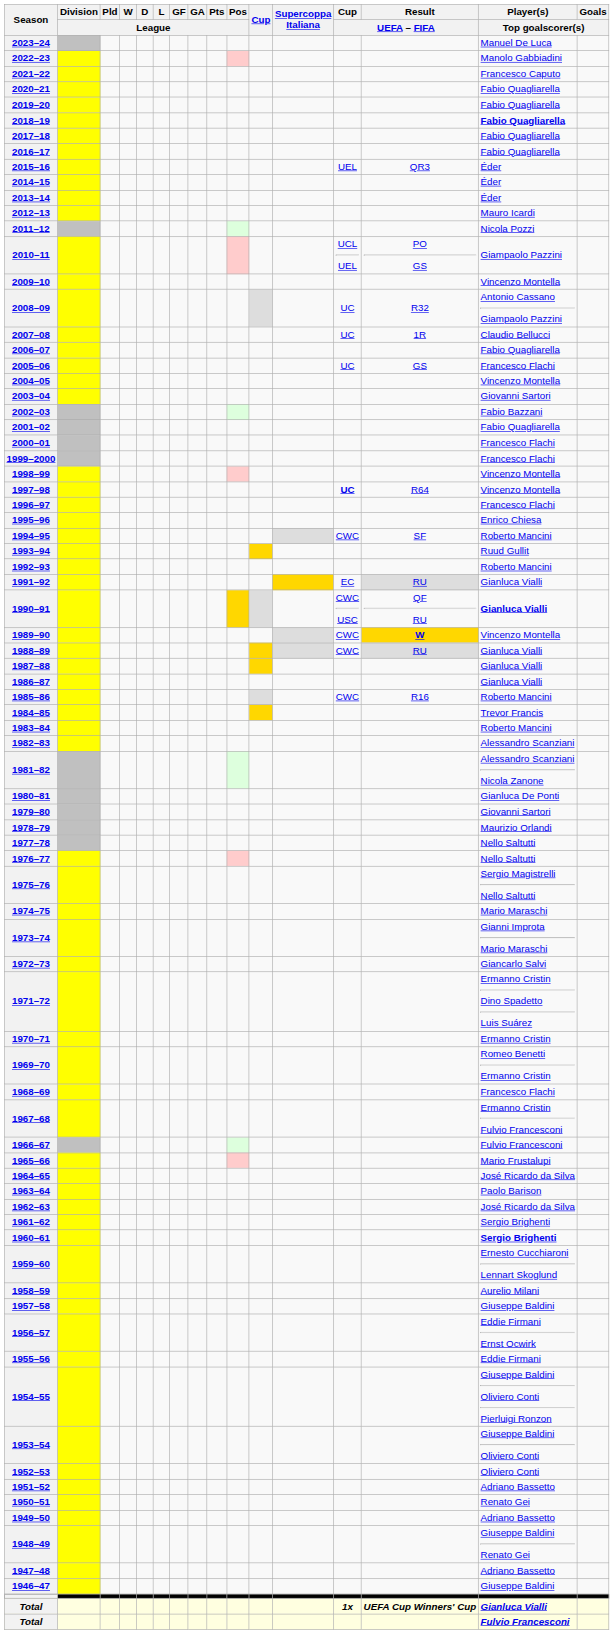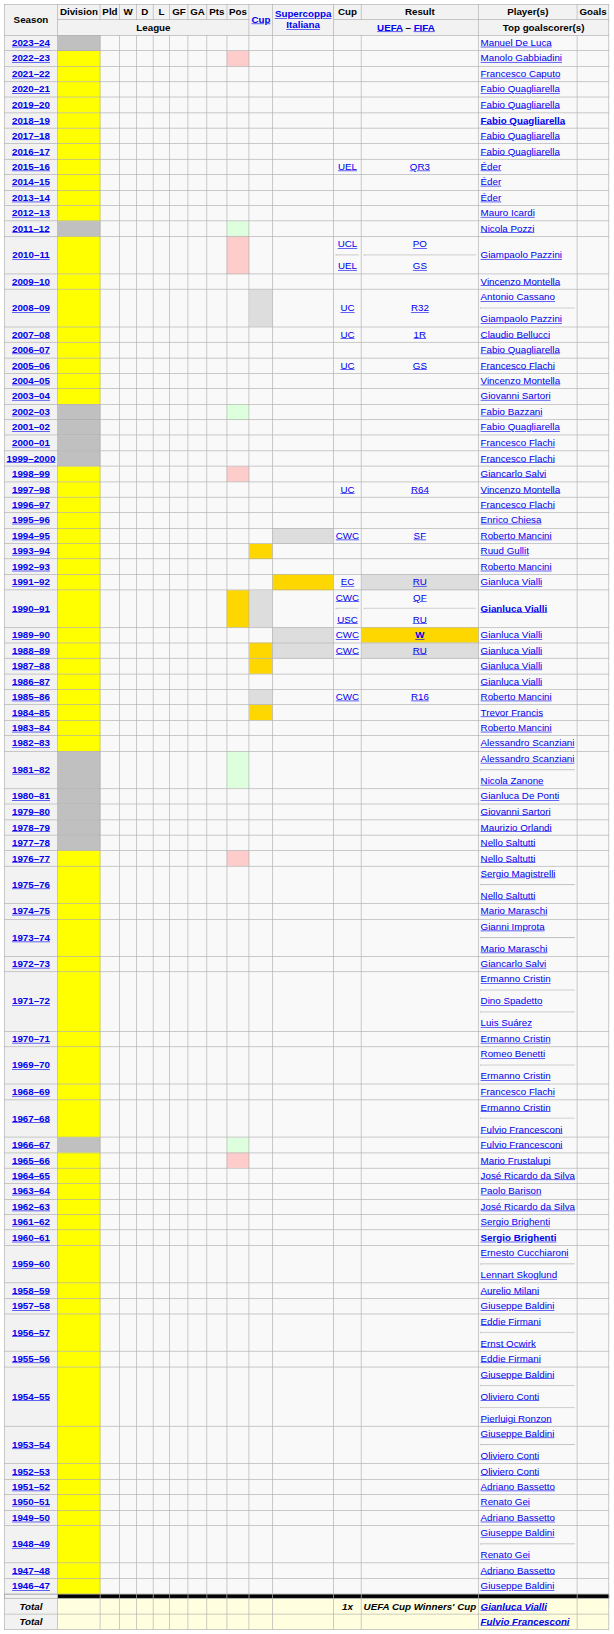1998–99 | Player(s) / Top goalscorer(s): Vincenzo Montella -> Giancarlo Salvi
1997–98 | Cup / UEFA – FIFA: bold -> normal
1989–90 | Player(s) / Top goalscorer(s): Vincenzo Montella -> Gianluca Vialli
